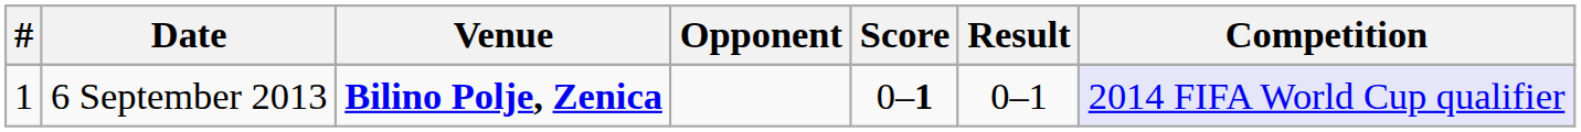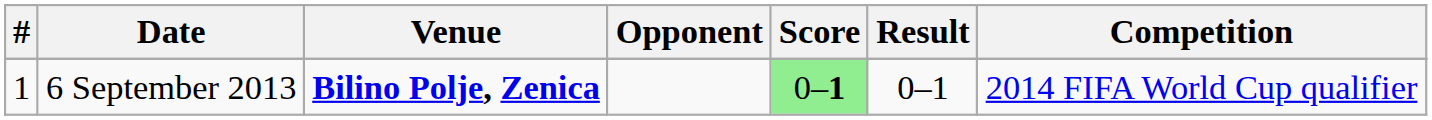6 September 2013 | Score: no background -> lightgreen background
6 September 2013 | Competition: lavender background -> no background
